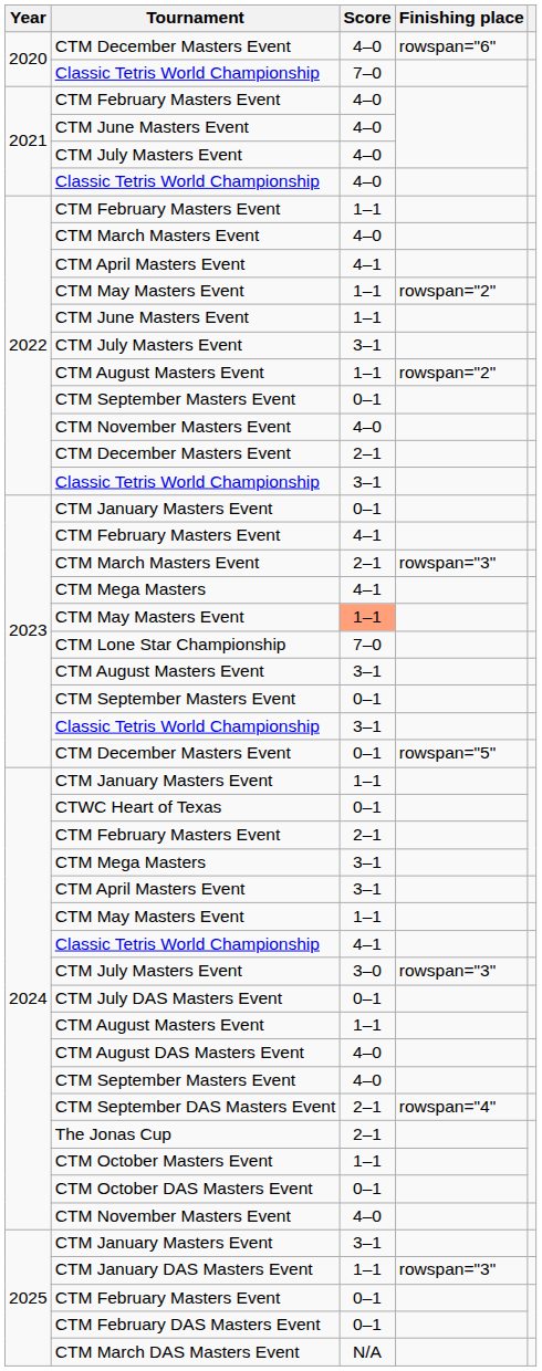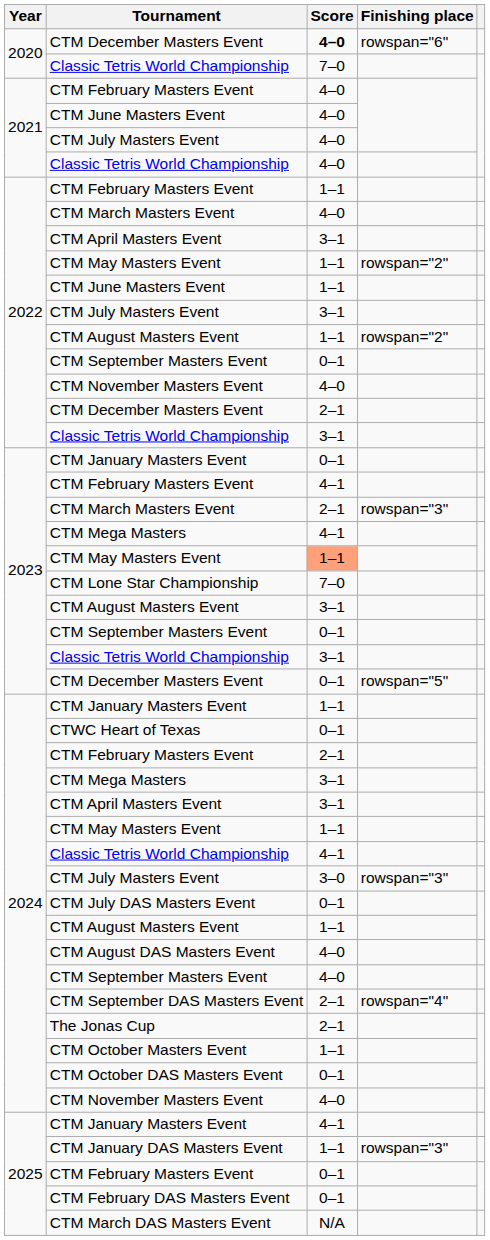2020 / CTM December Masters Event | Score: normal -> bold
2022 / CTM April Masters Event | Score: 4–1 -> 3–1
2025 / CTM January Masters Event | Score: 3–1 -> 4–1
